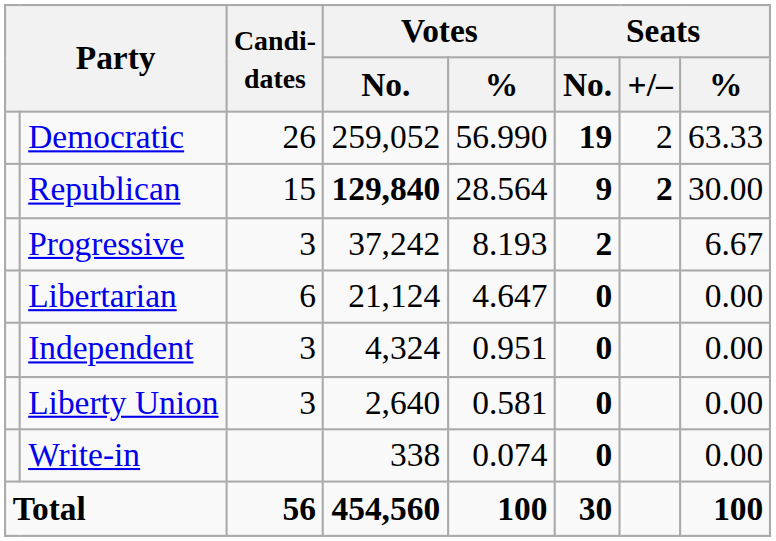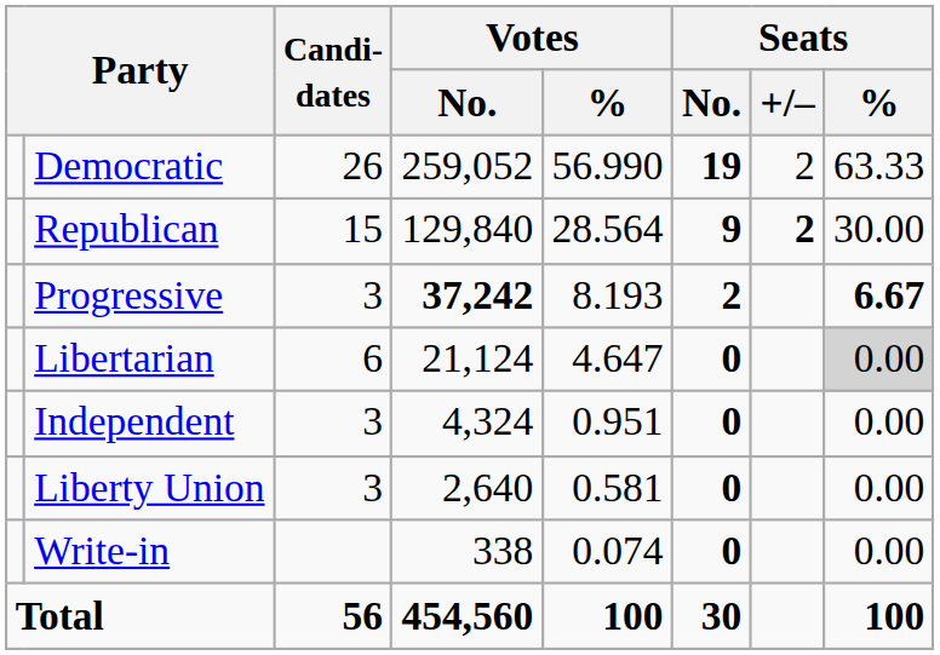Republican | Votes / No.: bold -> normal
Progressive | Votes / No.: normal -> bold
Progressive | Seats / %: normal -> bold
Libertarian | Seats / %: no background -> lightgrey background
